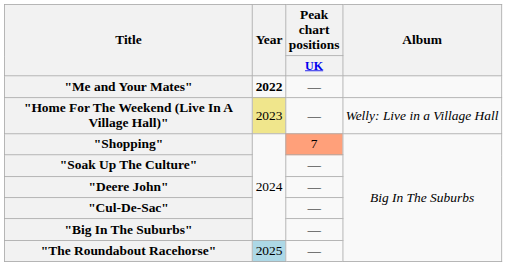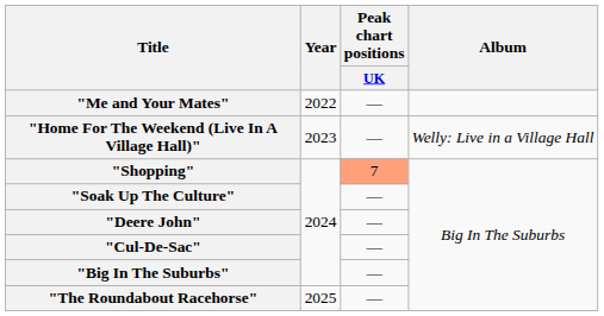"Me and Your Mates" | Year: bold -> normal
"Home For The Weekend (Live In A Village Hall)" | Year: khaki background -> no background
"The Roundabout Racehorse" | Year: lightblue background -> no background
